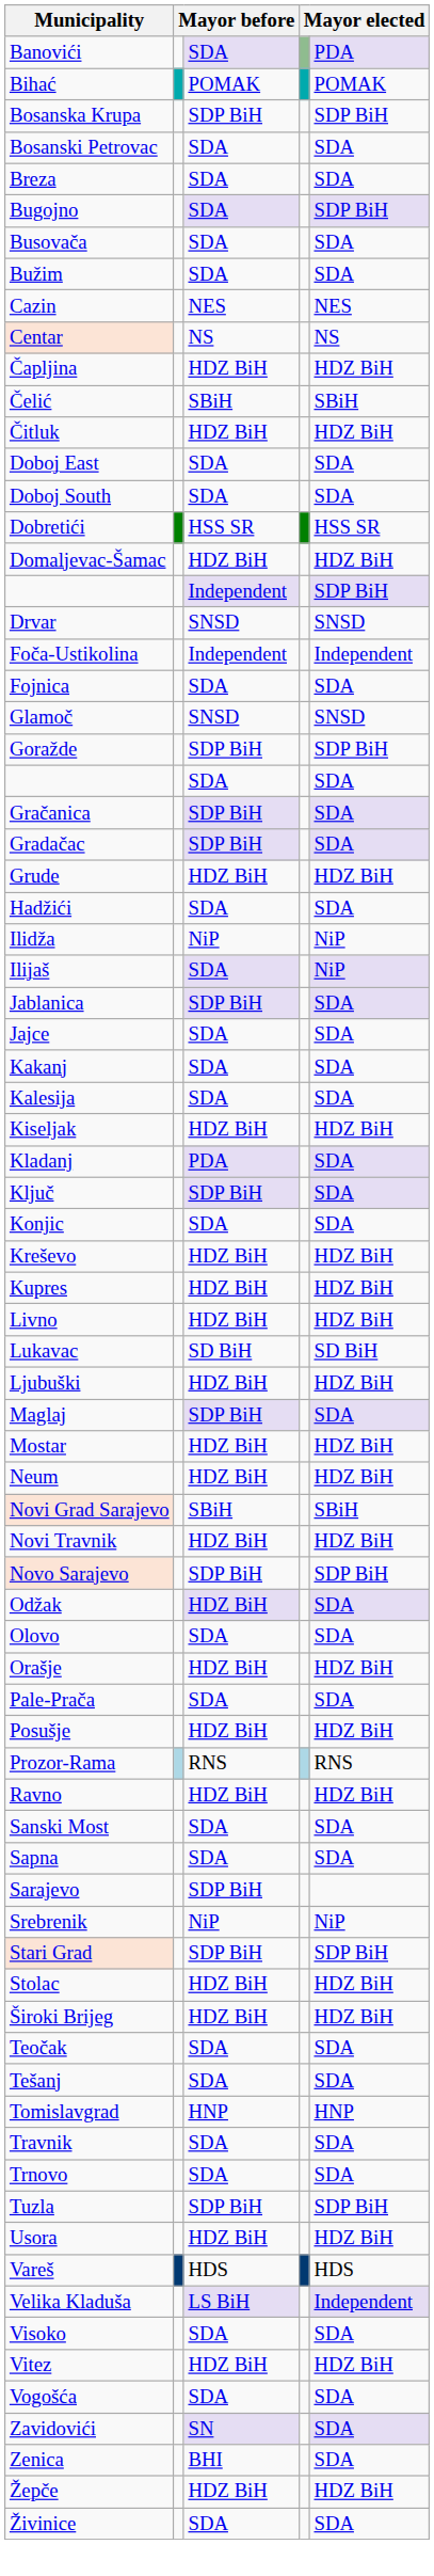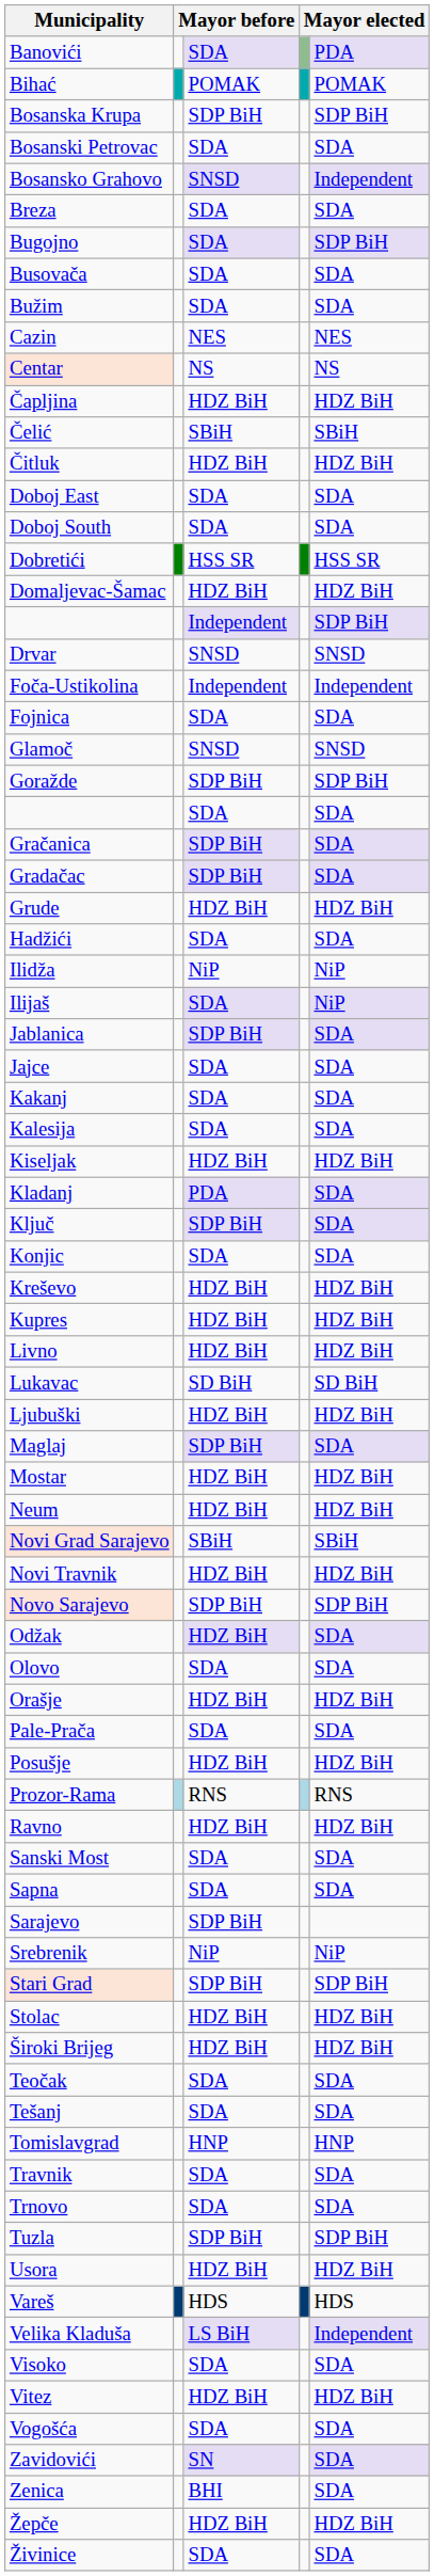+ row: Bosansko Grahovo | SNSD | Independent
